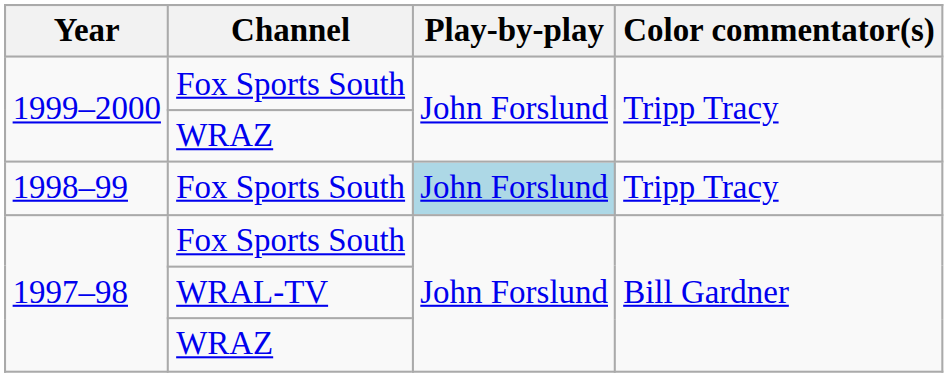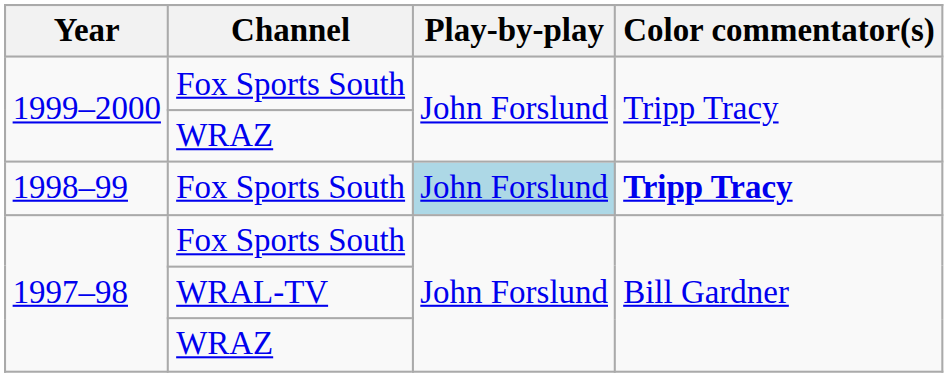1998–99 | Color commentator(s): normal -> bold
